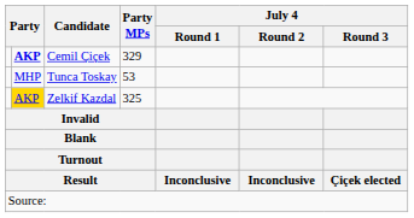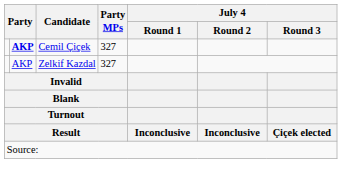Cemil Çiçek | Party MPs: 329 -> 327
- row: MHP | Tunca Toskay | 53
Zelkif Kazdal | column 2: gold background -> no background
Zelkif Kazdal | Party MPs: 325 -> 327
